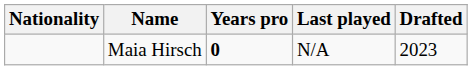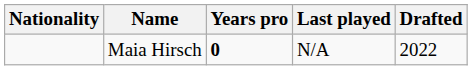Maia Hirsch | Drafted: 2023 -> 2022
